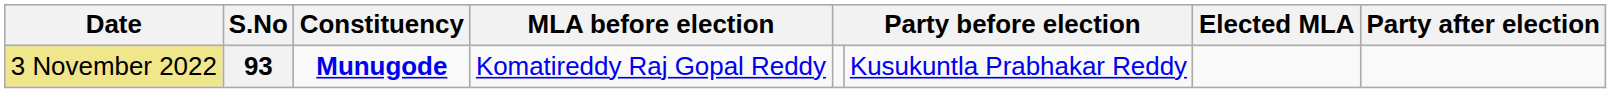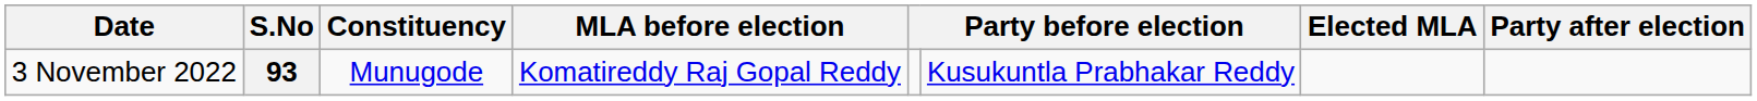93 | Date: khaki background -> no background
93 | Constituency: bold -> normal
